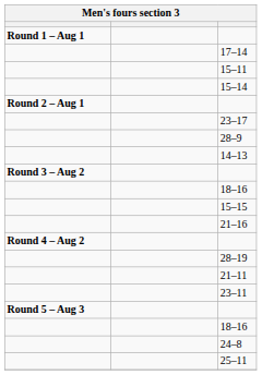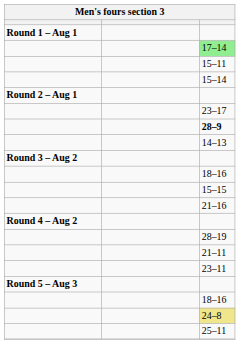17–14 | column 3: no background -> lightgreen background
28–9 | column 3: normal -> bold
24–8 | column 3: no background -> khaki background
